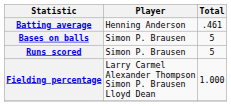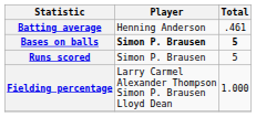Bases on balls | Player: normal -> bold
Bases on balls | Total: normal -> bold
